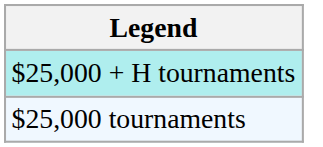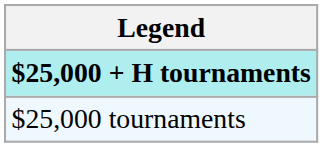row 2 | column 1: normal -> bold
